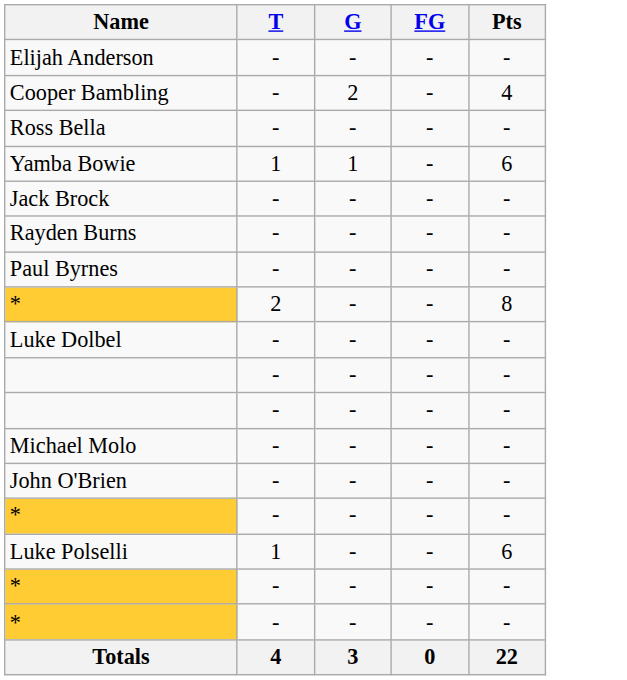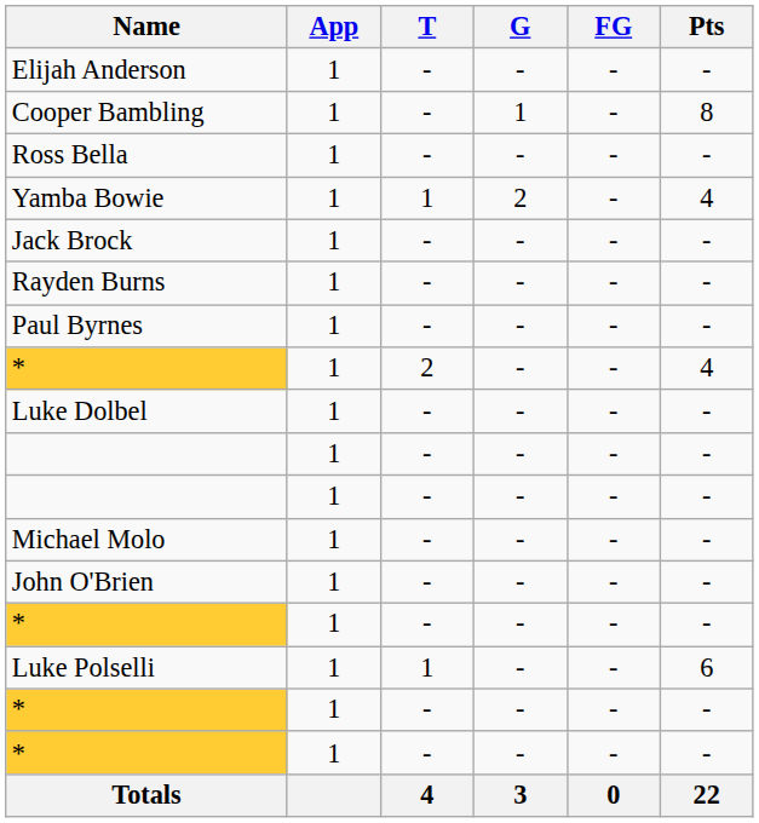+ column: App | 1 | 1 | 1 | 1 | 1 | 1 | 1 | 1 | 1 | 1 | 1 | 1 | 1 | 1 | 1 | 1 | 1
Cooper Bambling | G: 2 -> 1
Cooper Bambling | Pts: 4 -> 8
Yamba Bowie | G: 1 -> 2
Yamba Bowie | Pts: 6 -> 4
* / 2 | Pts: 8 -> 4
